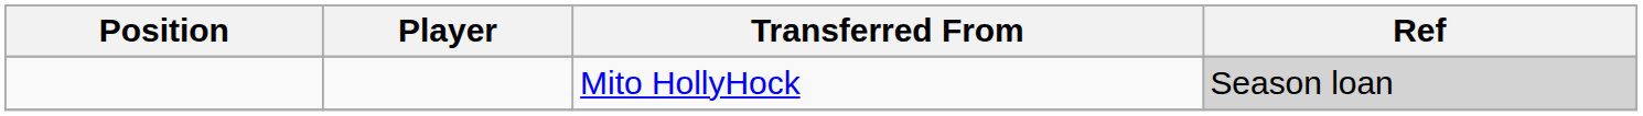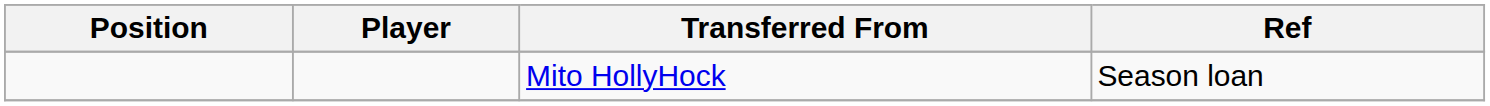Mito HollyHock | Ref: lightgrey background -> no background
